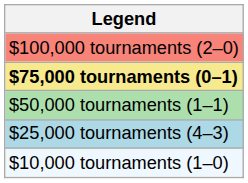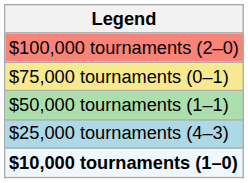row 3 | column 1: bold -> normal
row 6 | column 1: normal -> bold
